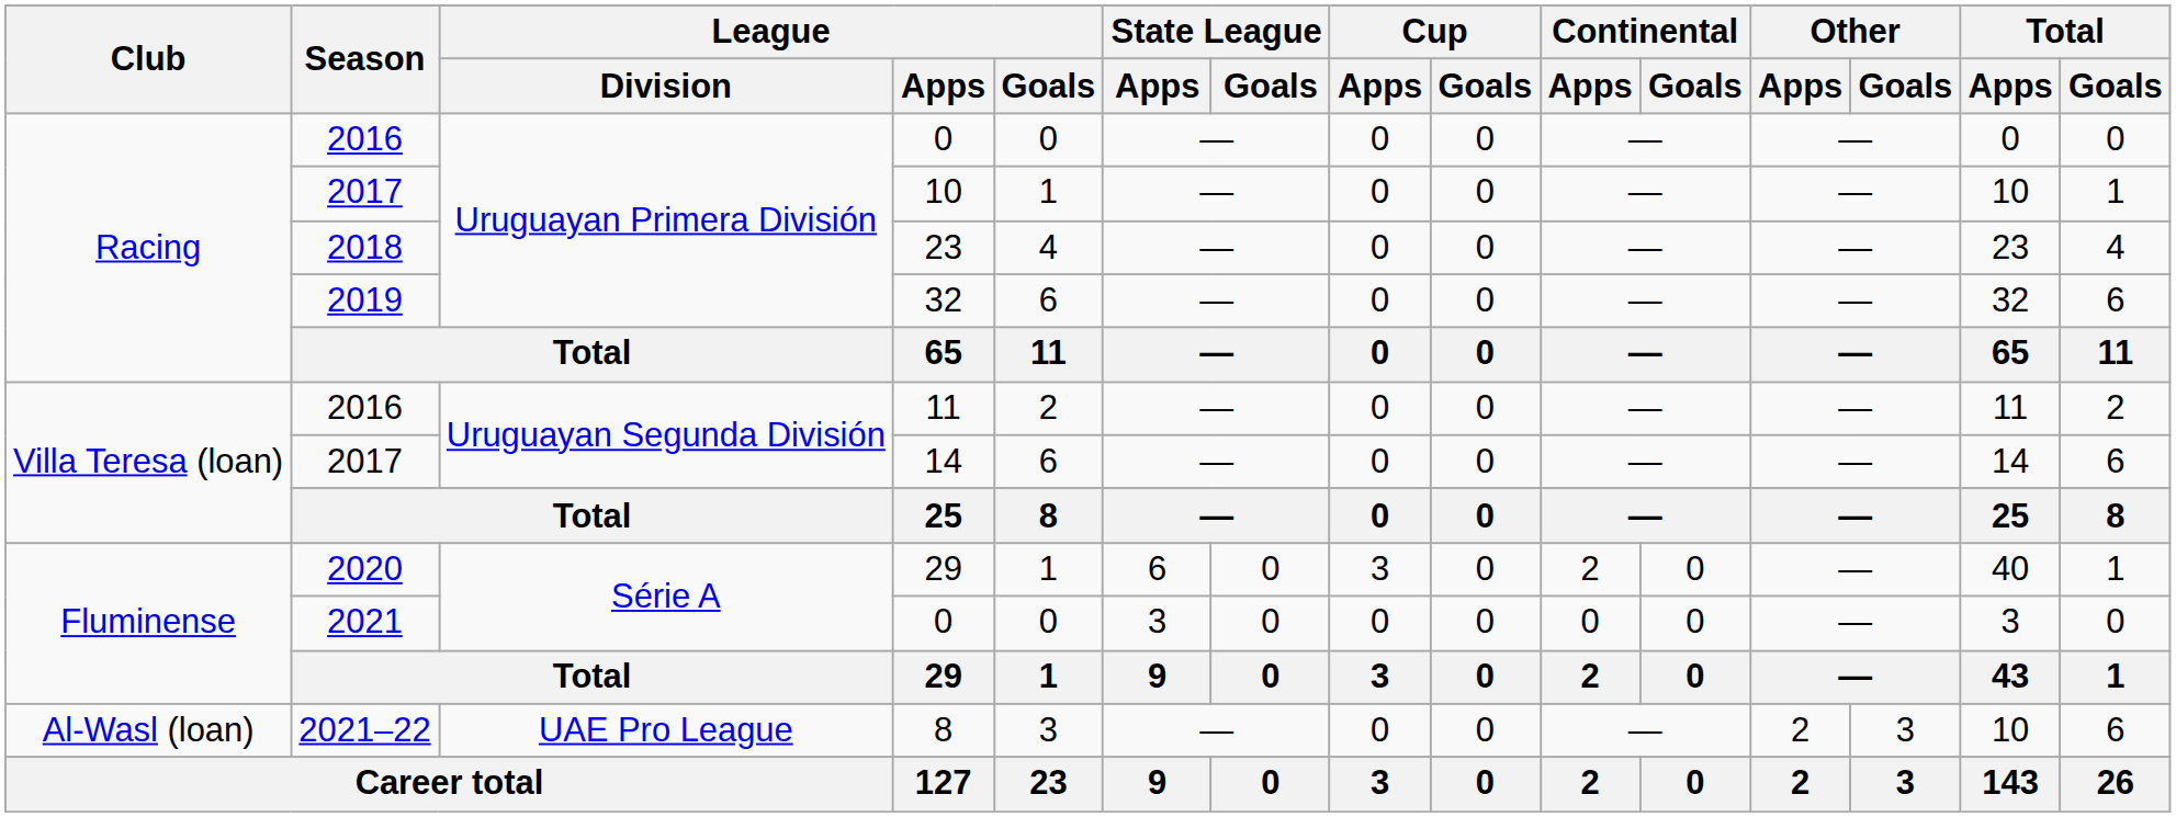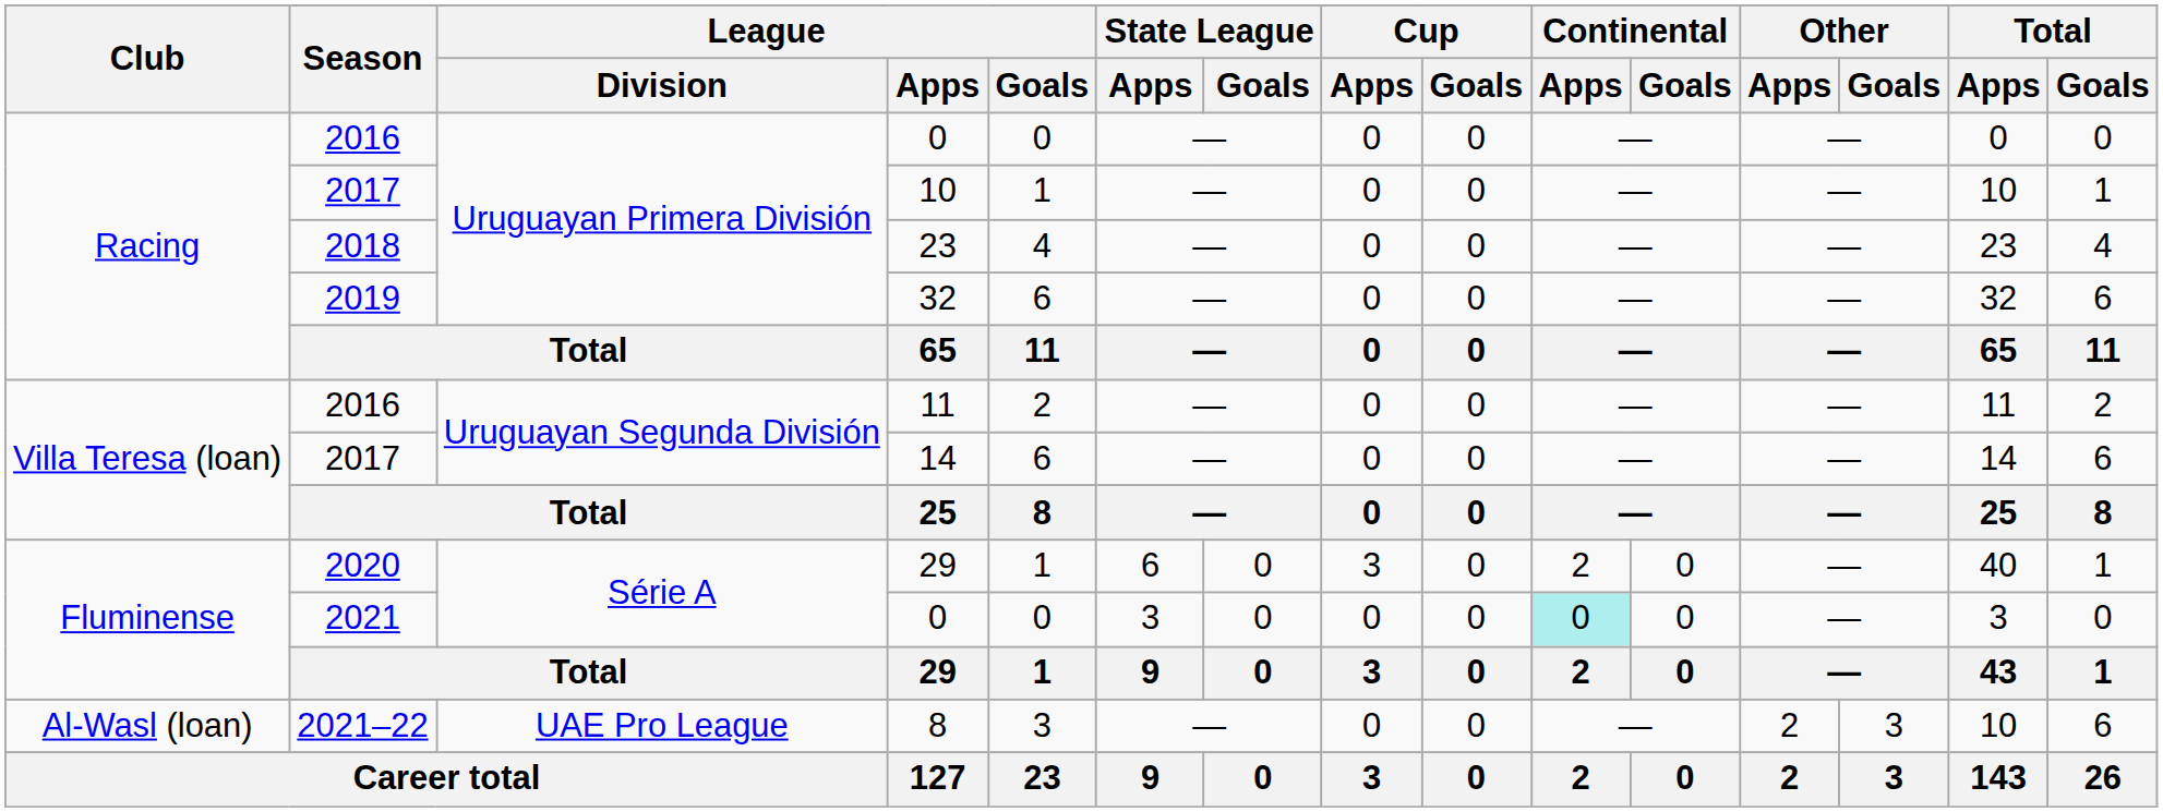2021 / 0 | Continental / Apps: no background -> paleturquoise background
